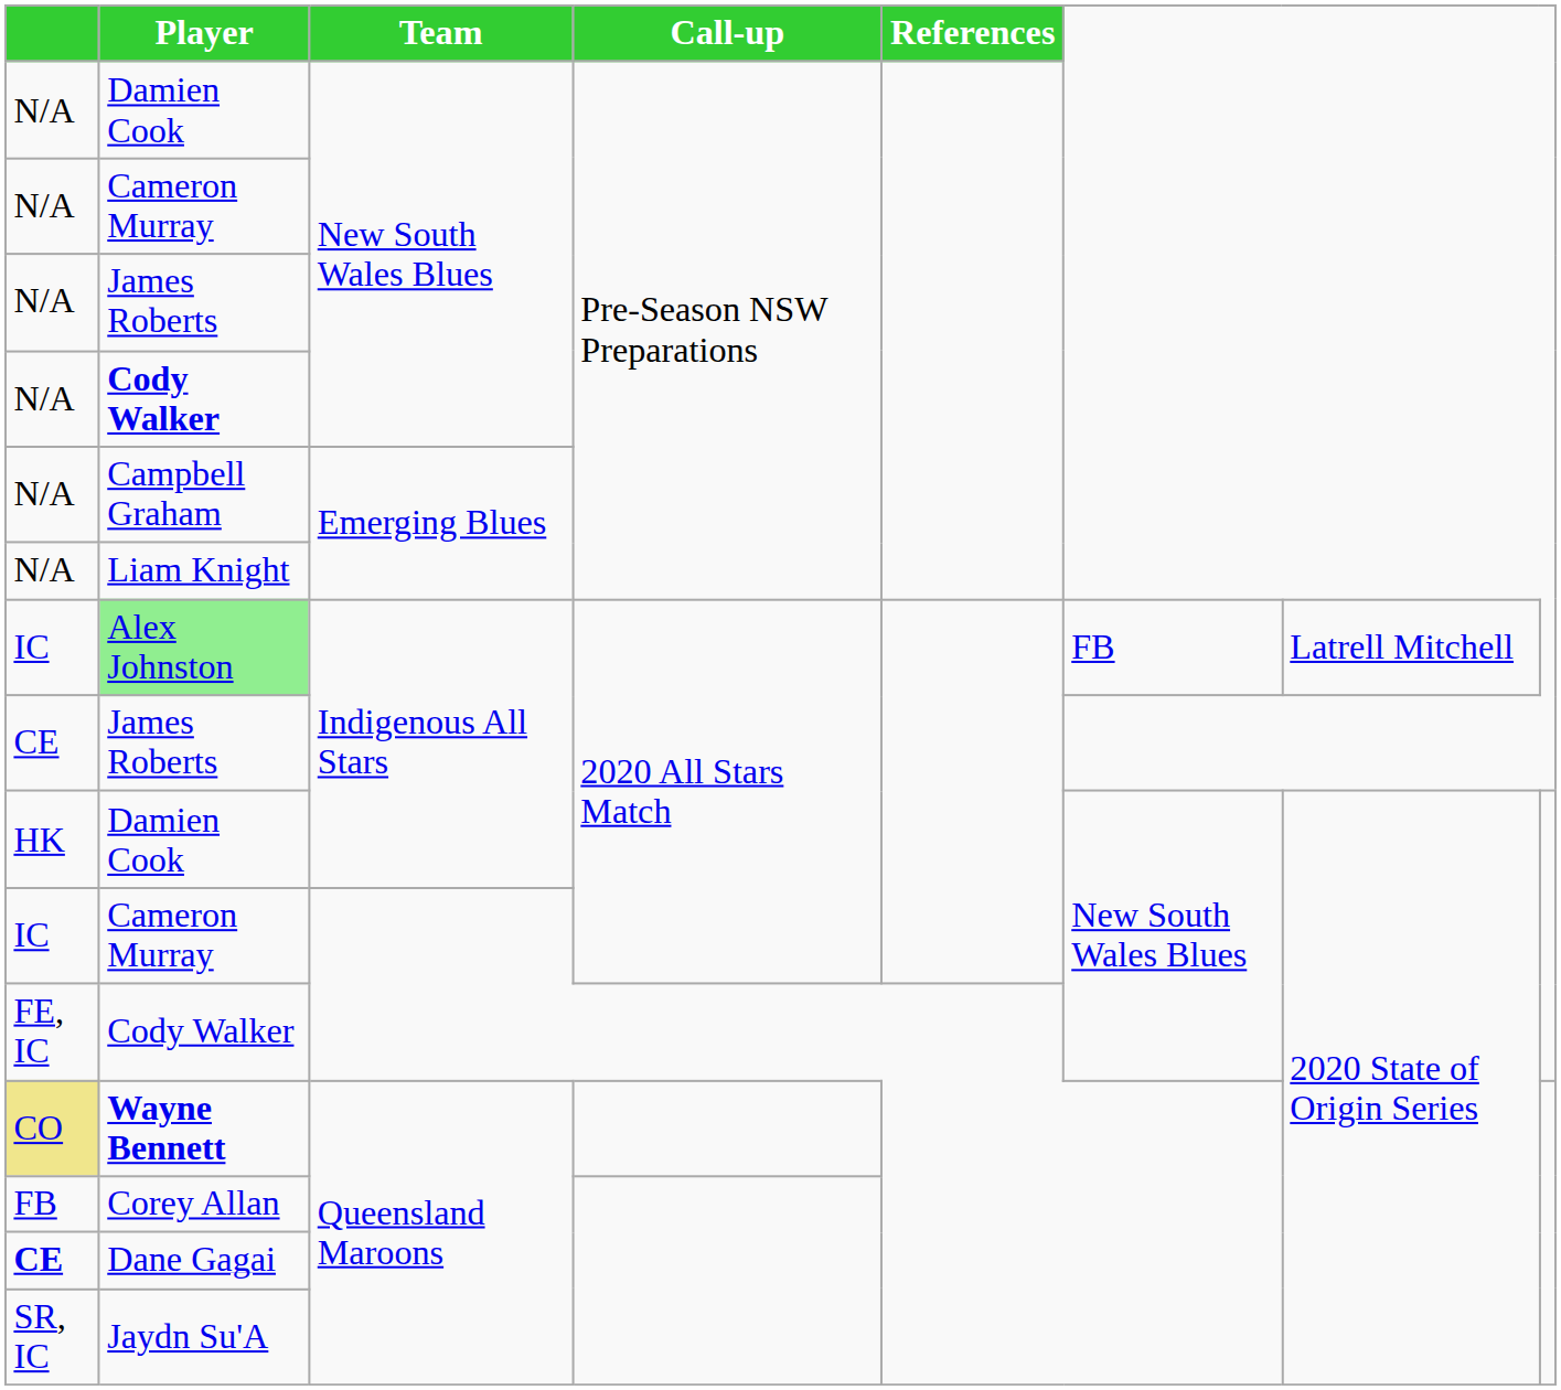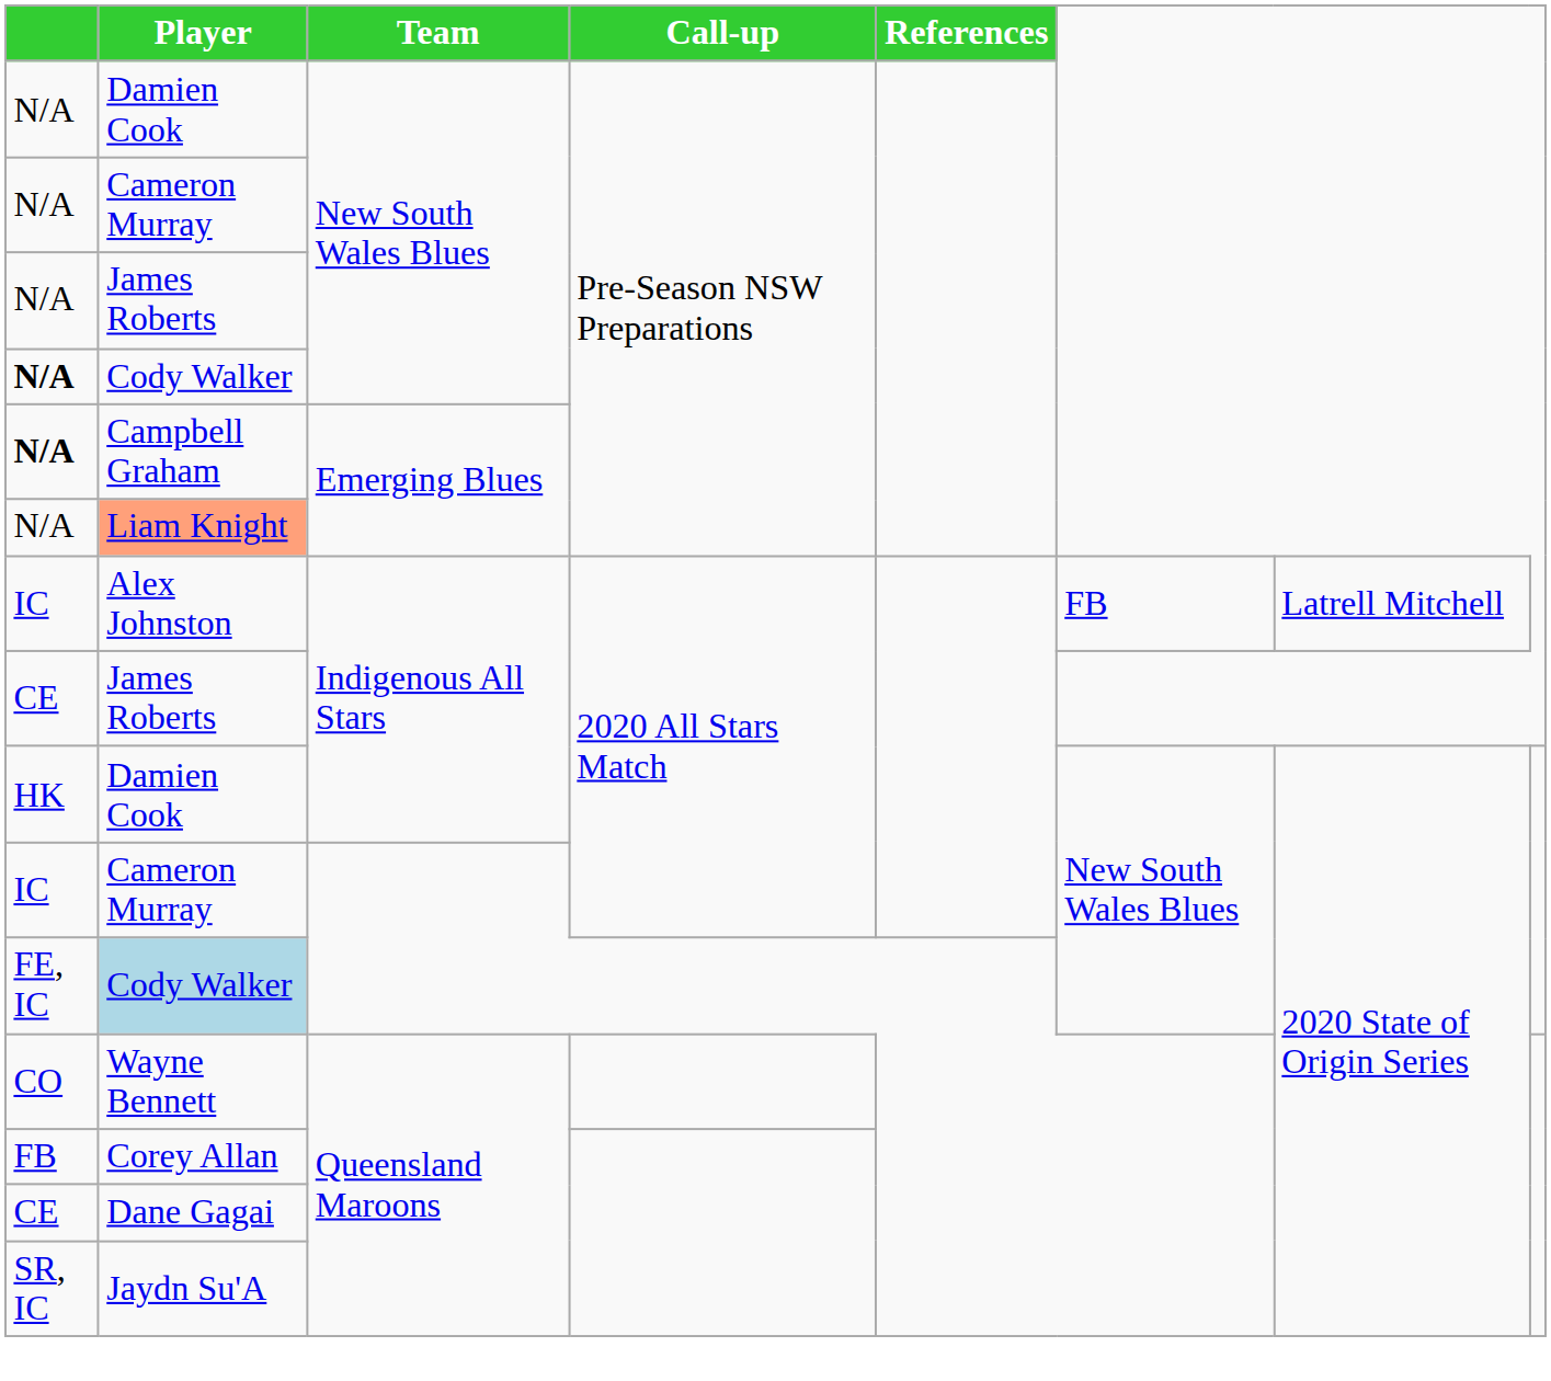N/A / Cody Walker | column 1: normal -> bold
N/A / Cody Walker | Player: bold -> normal
Campbell Graham | column 1: normal -> bold
Liam Knight | Player: no background -> lightsalmon background
Alex Johnston | Player: lightgreen background -> no background
FE, IC / Cody Walker | Player: no background -> lightblue background
Wayne Bennett | column 1: khaki background -> no background
Wayne Bennett | Player: bold -> normal
Dane Gagai | column 1: bold -> normal
